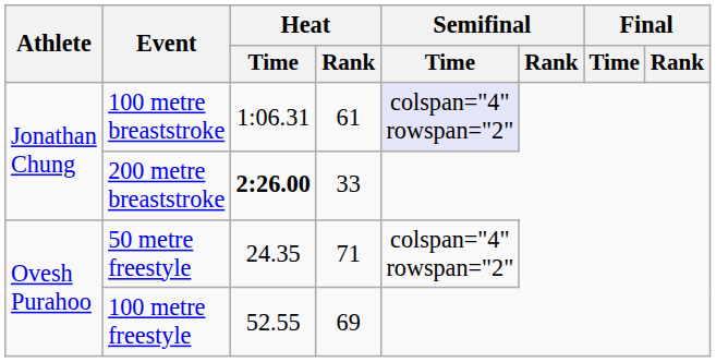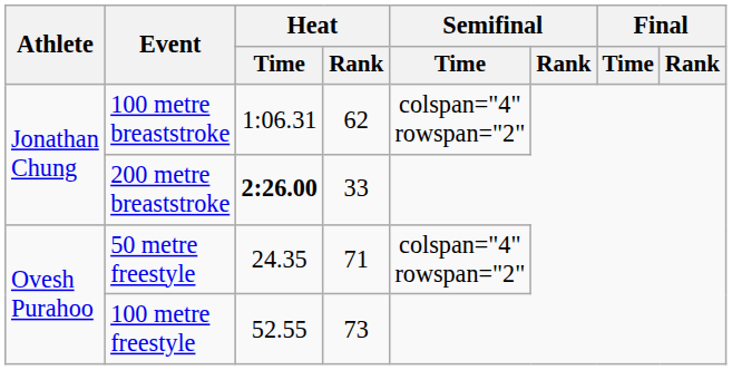100 metre breaststroke | Heat / Rank: 61 -> 62
100 metre breaststroke | Semifinal / Time: lavender background -> no background
100 metre freestyle | Heat / Rank: 69 -> 73
